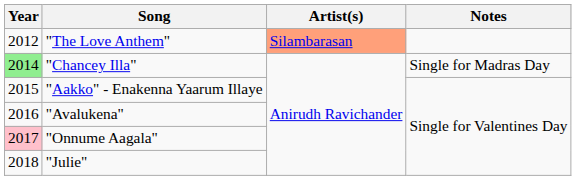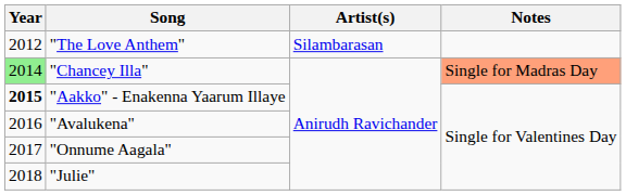"The Love Anthem" | Artist(s): lightsalmon background -> no background
"Chancey Illa" | Notes: no background -> lightsalmon background
"Aakko" - Enakenna Yaarum Illaye | Year: normal -> bold
"Onnume Aagala" | Year: pink background -> no background
